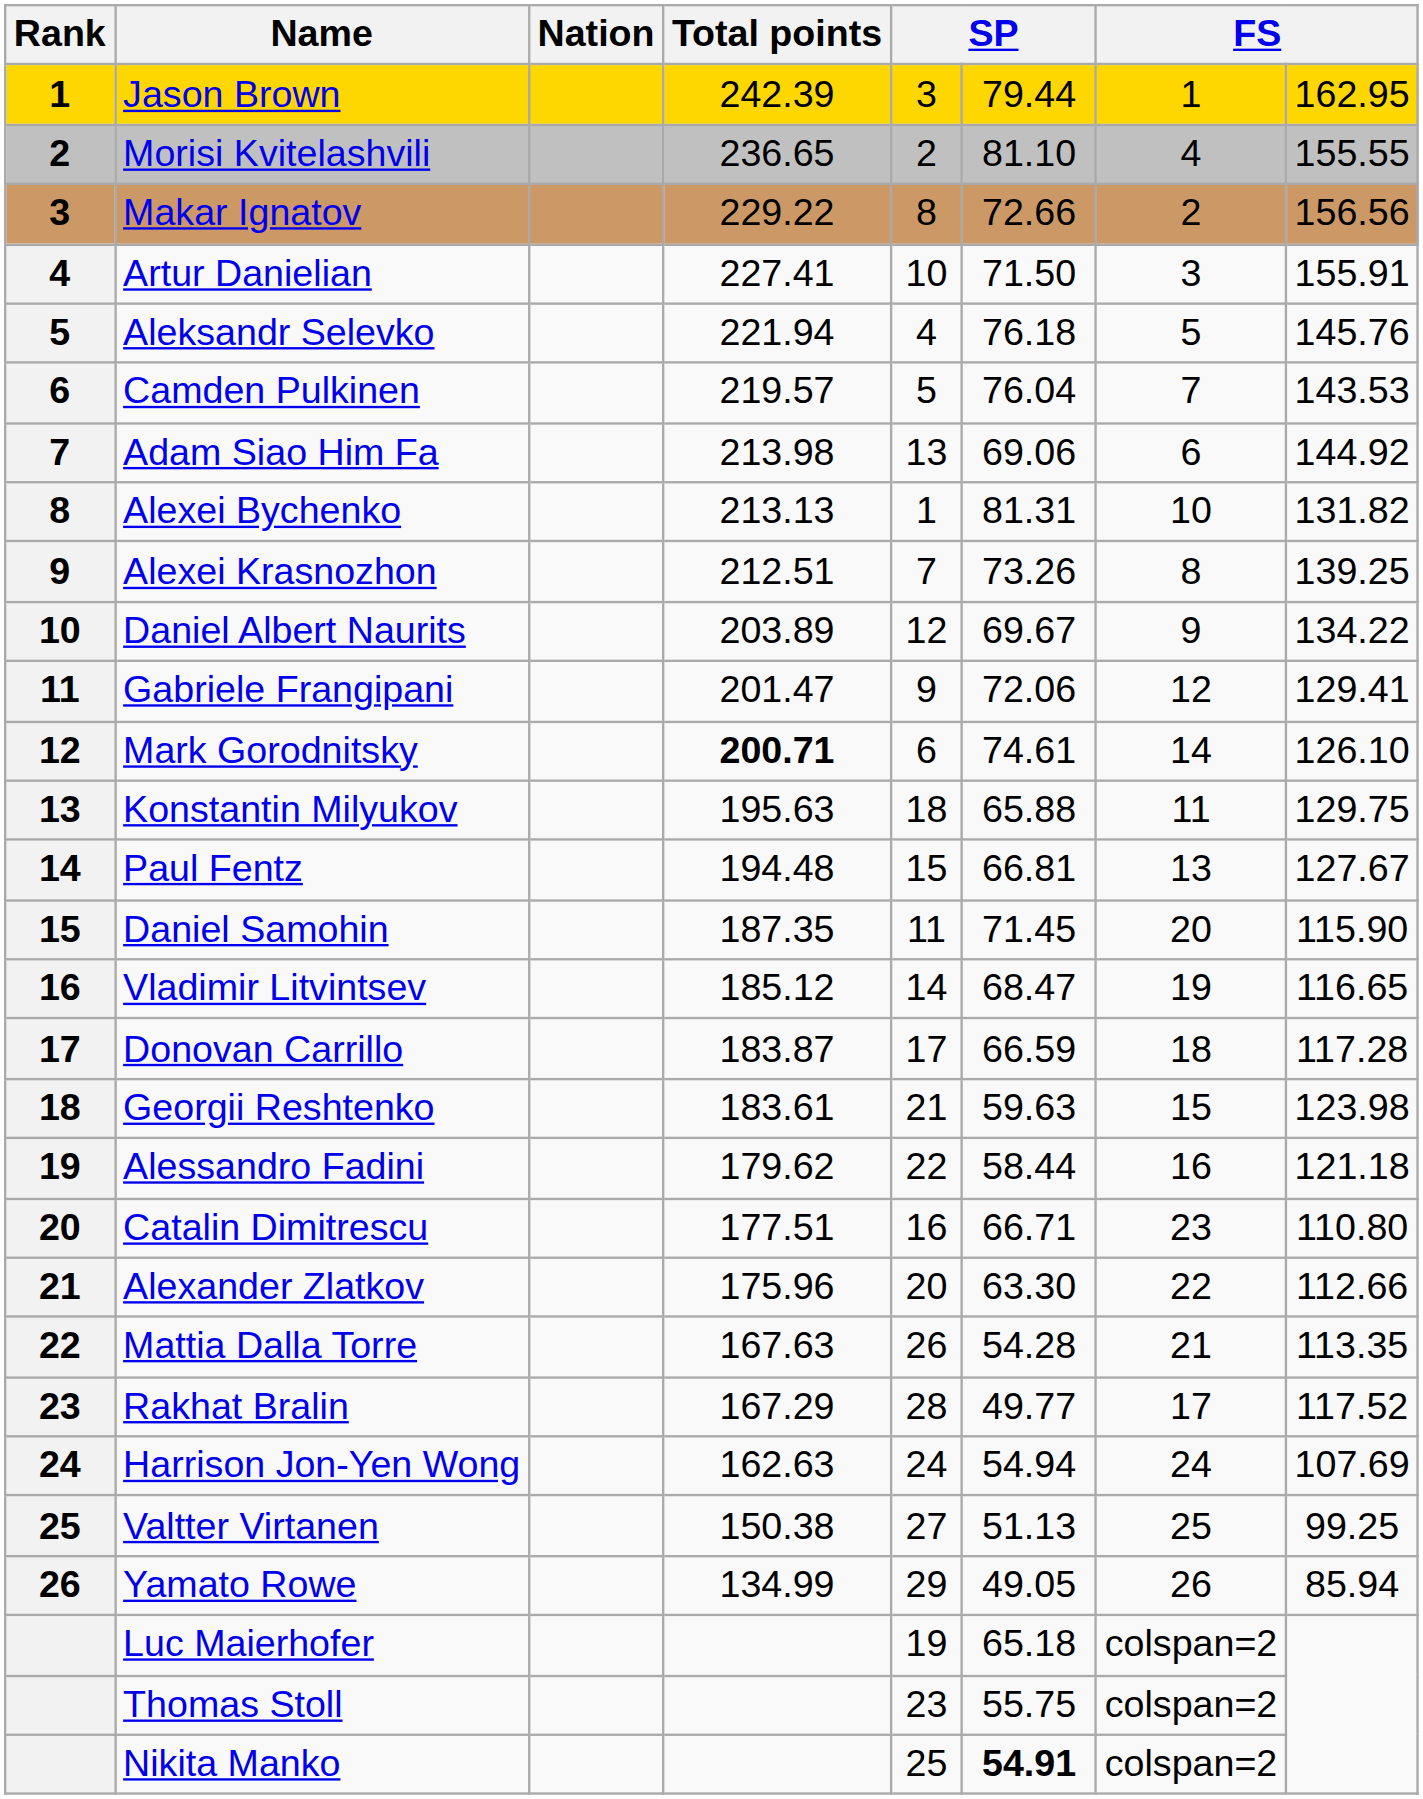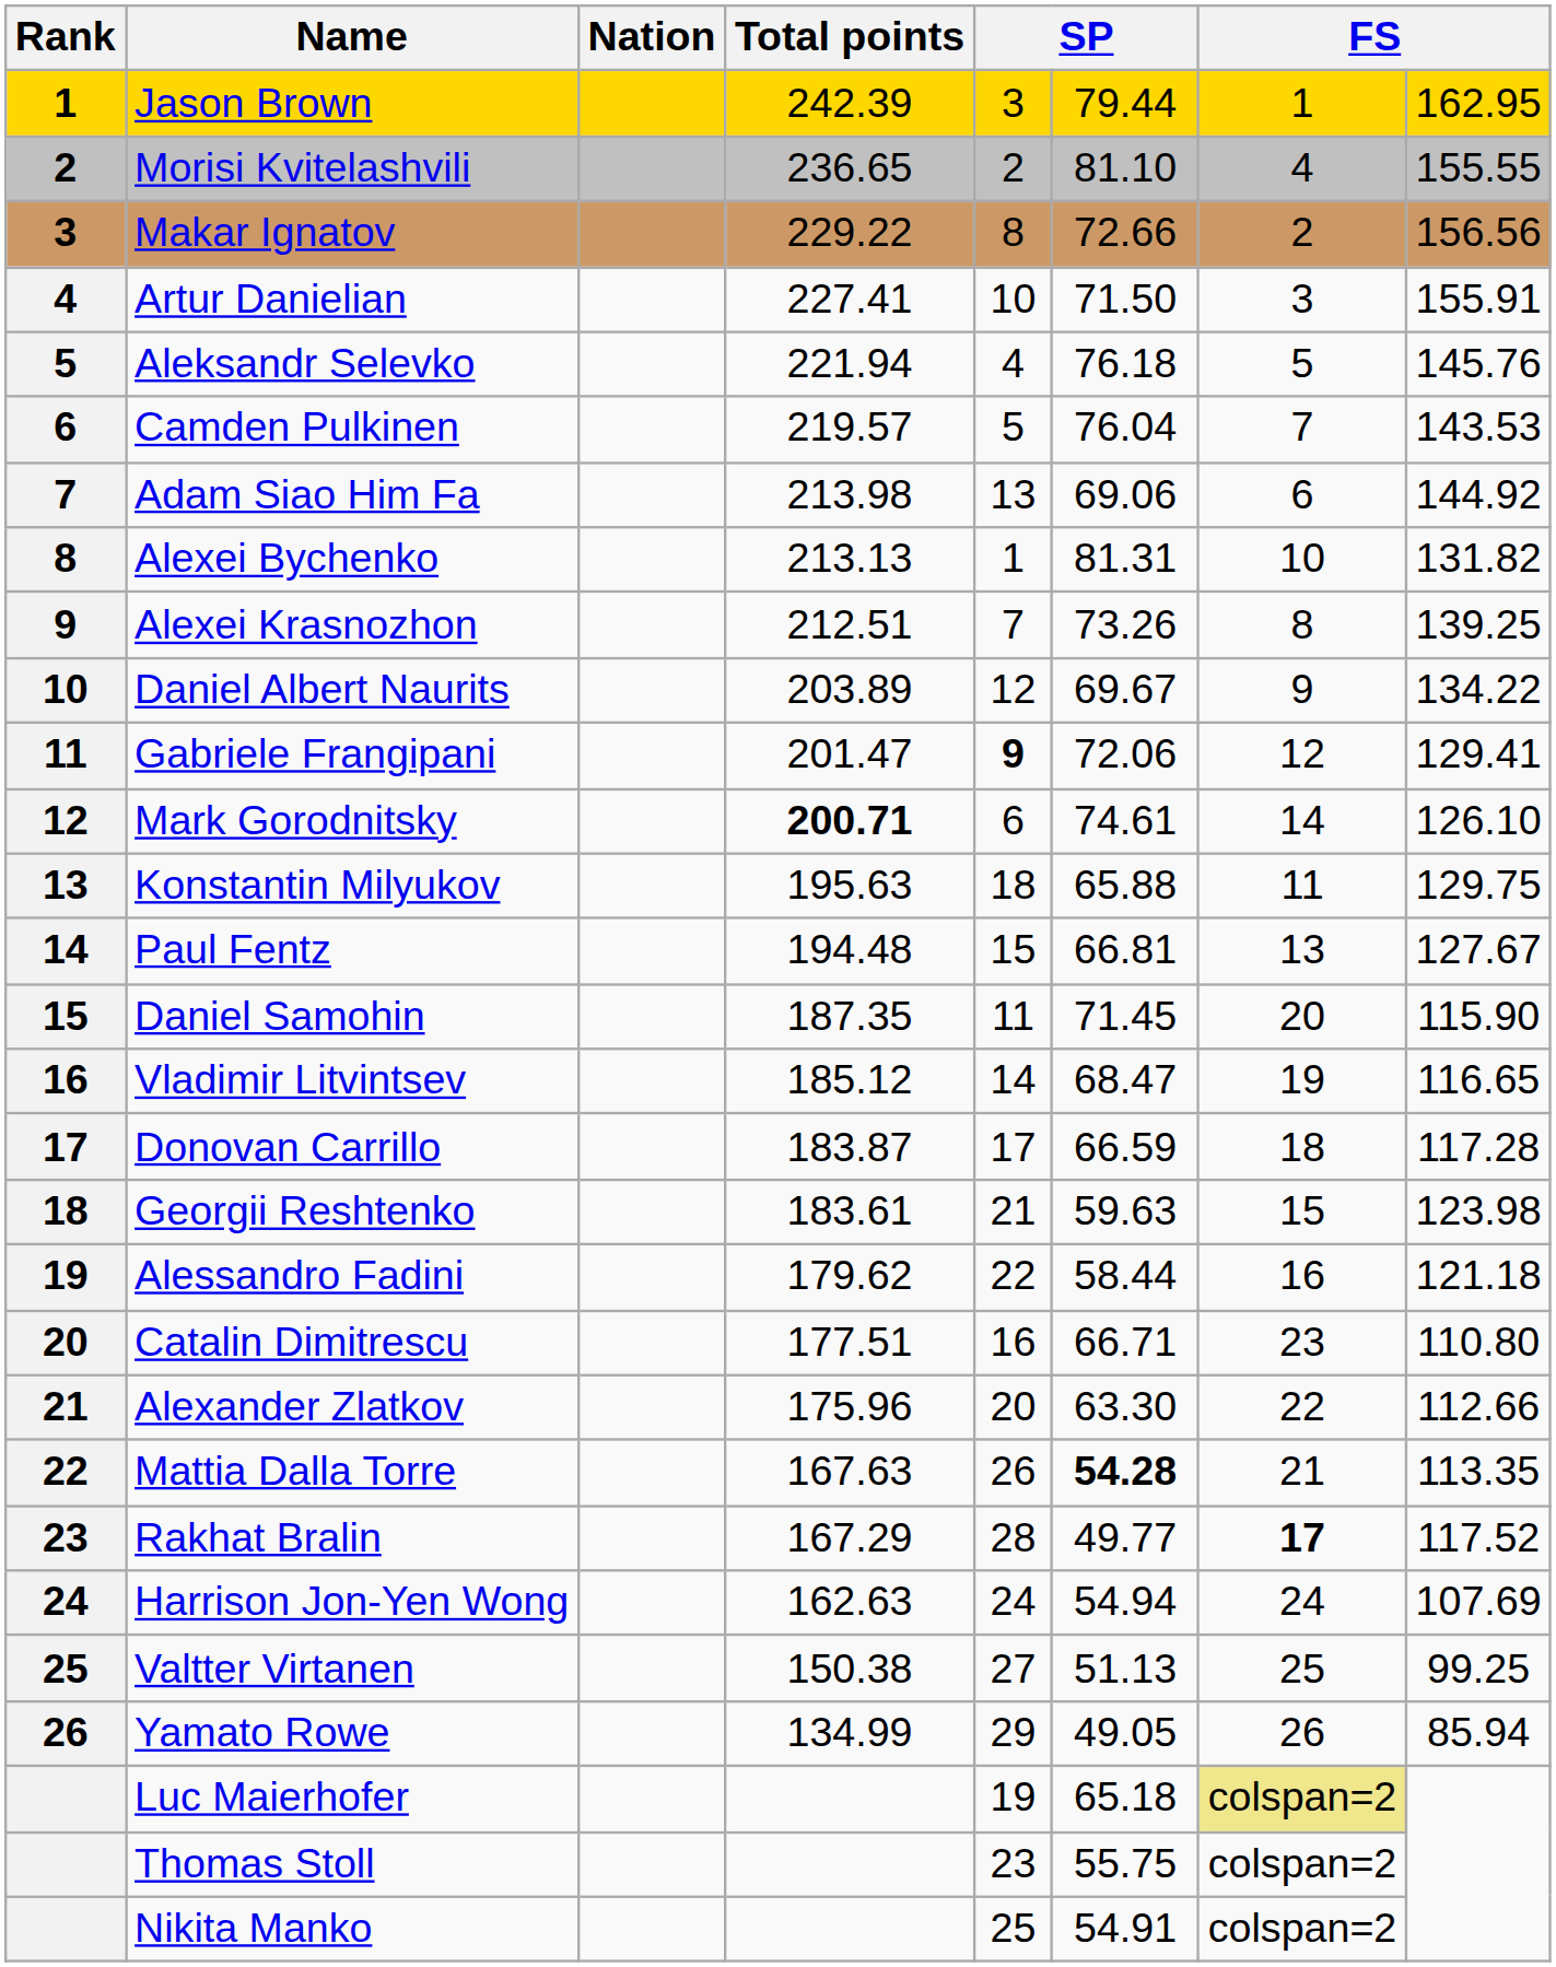Gabriele Frangipani | column 5: normal -> bold
Mattia Dalla Torre | column 6: normal -> bold
Rakhat Bralin | column 7: normal -> bold
Luc Maierhofer | column 7: no background -> khaki background
Nikita Manko | column 6: bold -> normal
